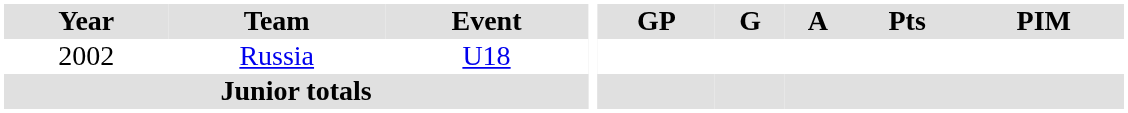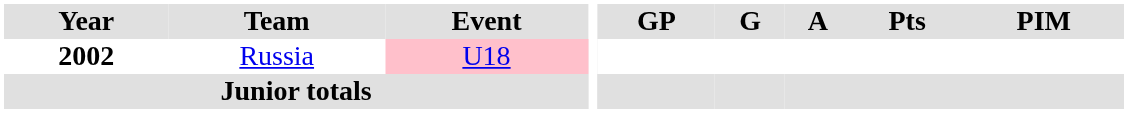Russia | Year: normal -> bold
Russia | Event: no background -> pink background
